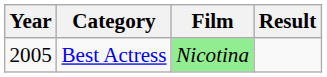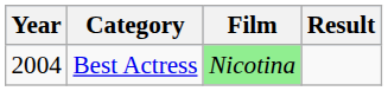Best Actress | Year: 2005 -> 2004
